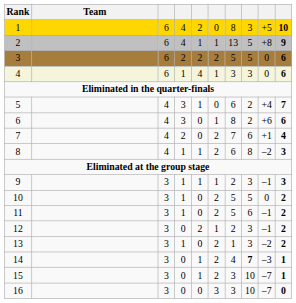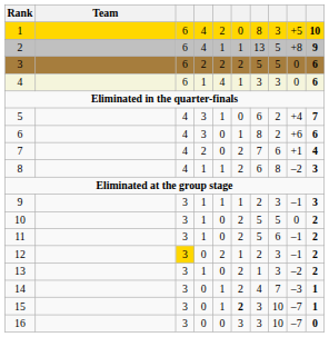12 | column 3: no background -> gold background
14 | column 8: bold -> normal
15 | column 6: normal -> bold
